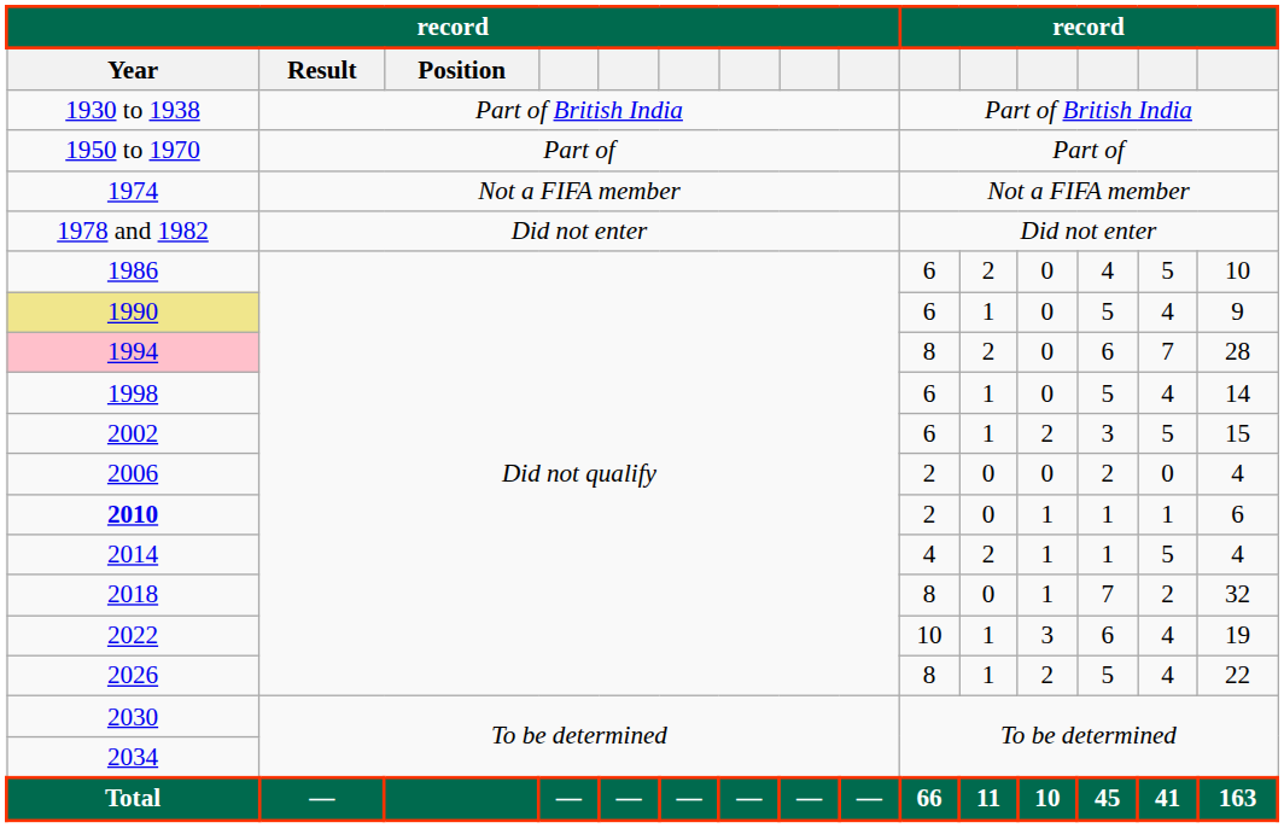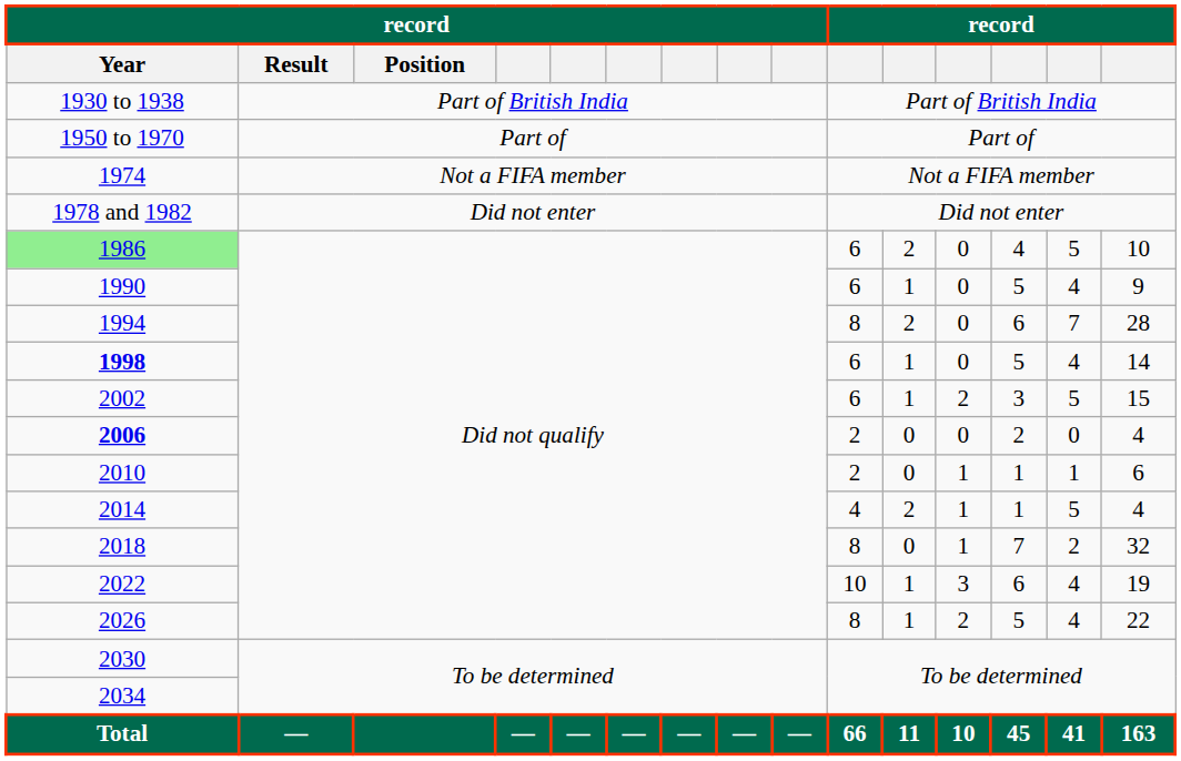1986 | record / Year: no background -> lightgreen background
1990 | record / Year: khaki background -> no background
1994 | record / Year: pink background -> no background
1998 | record / Year: normal -> bold
2006 | record / Year: normal -> bold
2010 | record / Year: bold -> normal
